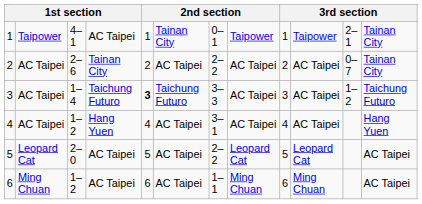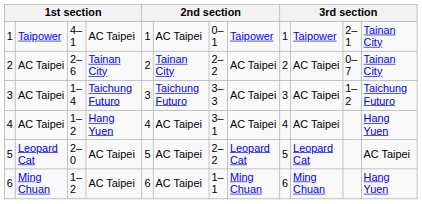row 2 | column 6: Tainan City -> AC Taipei
row 3 | column 6: AC Taipei -> Tainan City
row 4 | column 5: bold -> normal
row 7 | column 12: AC Taipei -> Hang Yuen
